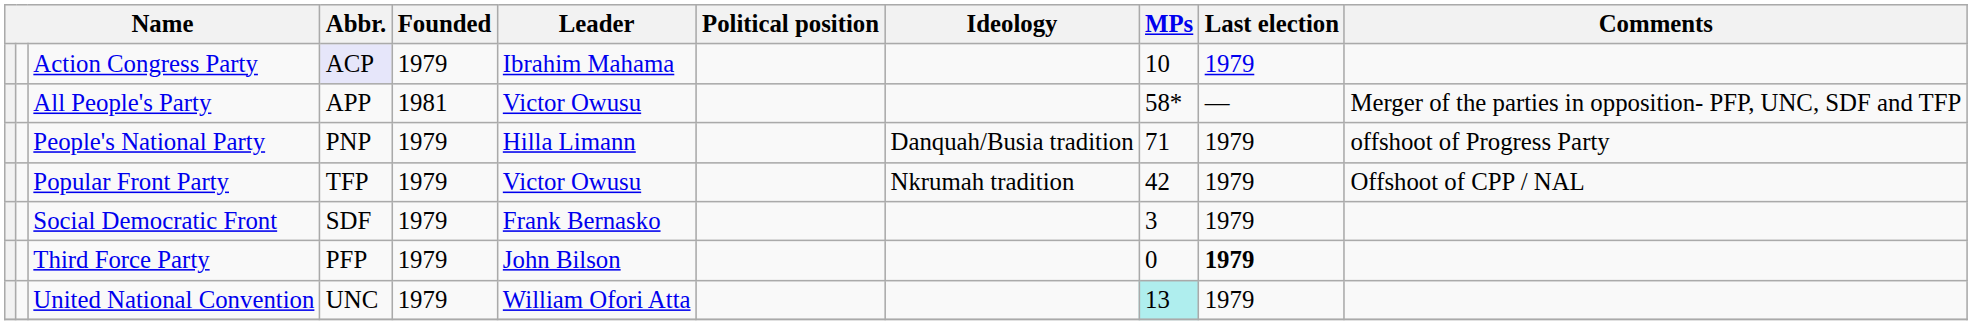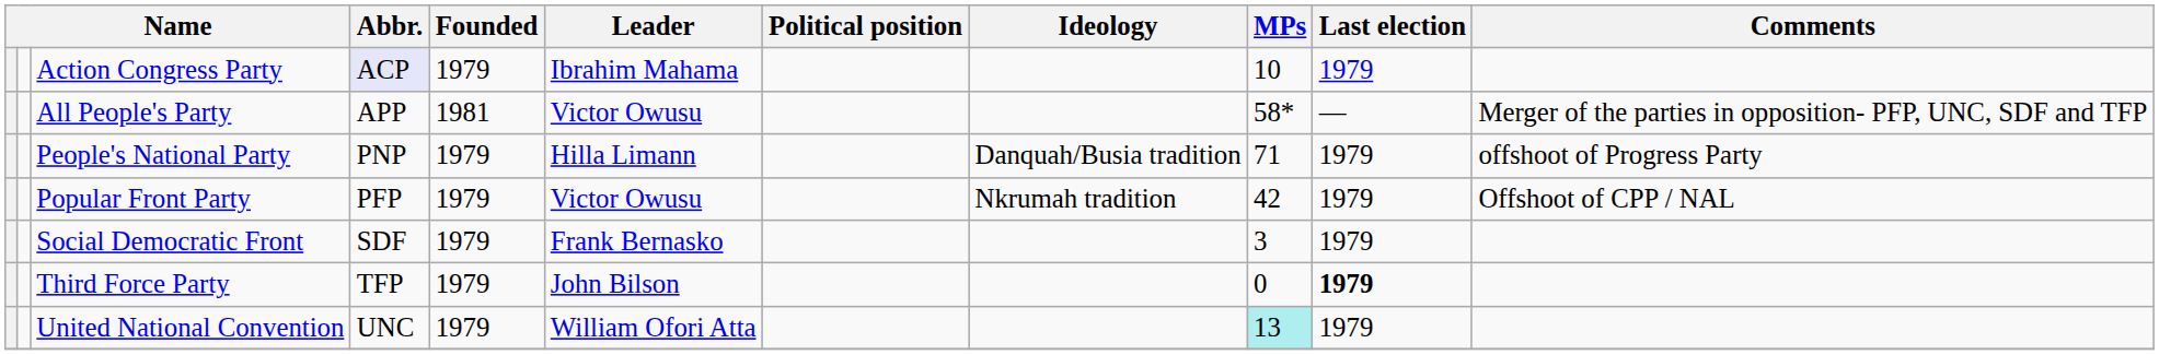Popular Front Party | Abbr.: TFP -> PFP
Third Force Party | Abbr.: PFP -> TFP
